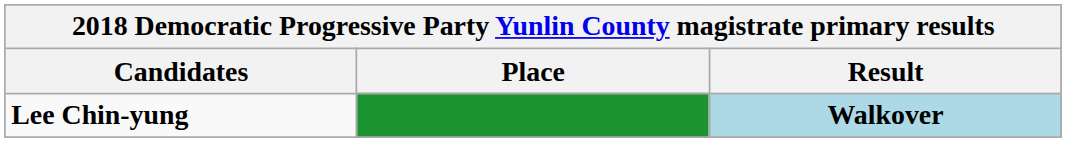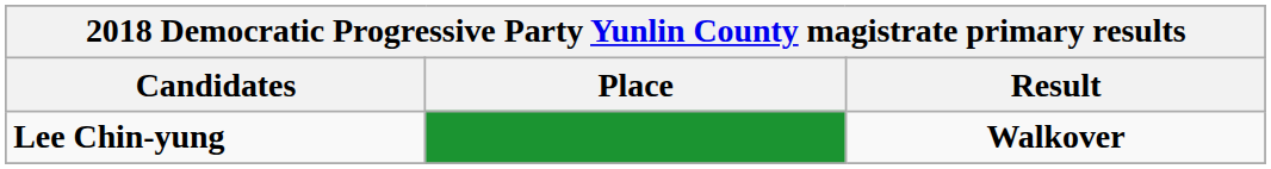Lee Chin-yung | Result: lightblue background -> no background
